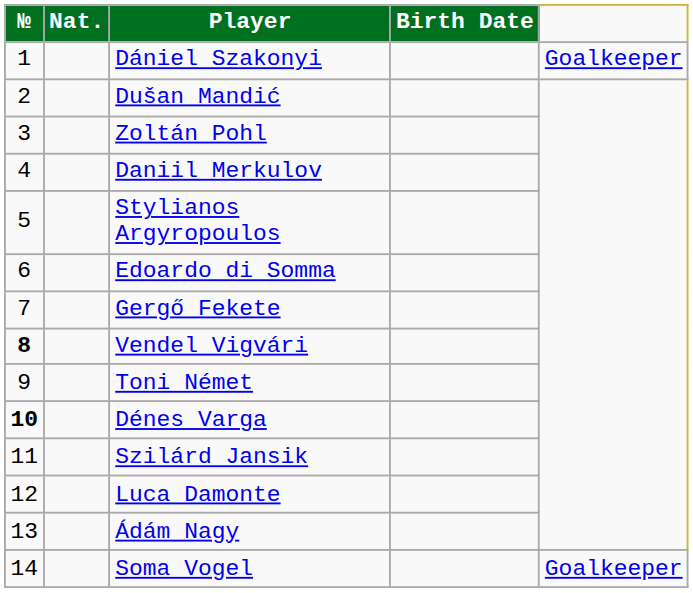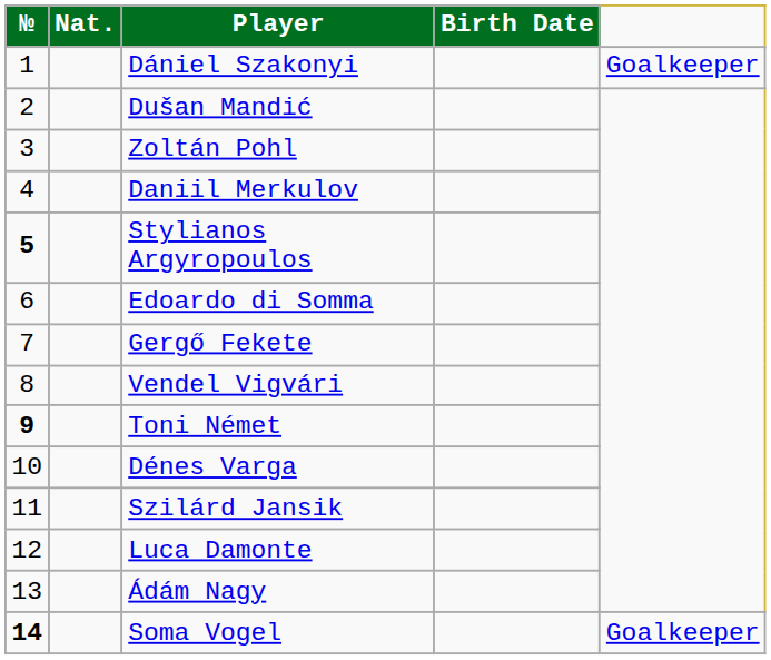Stylianos Argyropoulos | №: normal -> bold
Vendel Vigvári | №: bold -> normal
Toni Német | №: normal -> bold
Dénes Varga | №: bold -> normal
Soma Vogel | №: normal -> bold
